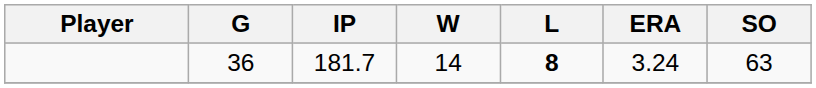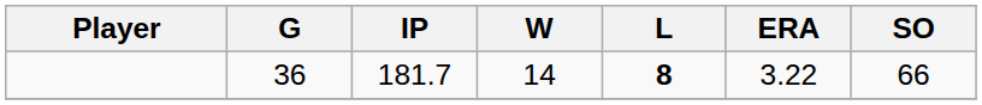row 2 | ERA: 3.24 -> 3.22
row 2 | SO: 63 -> 66
